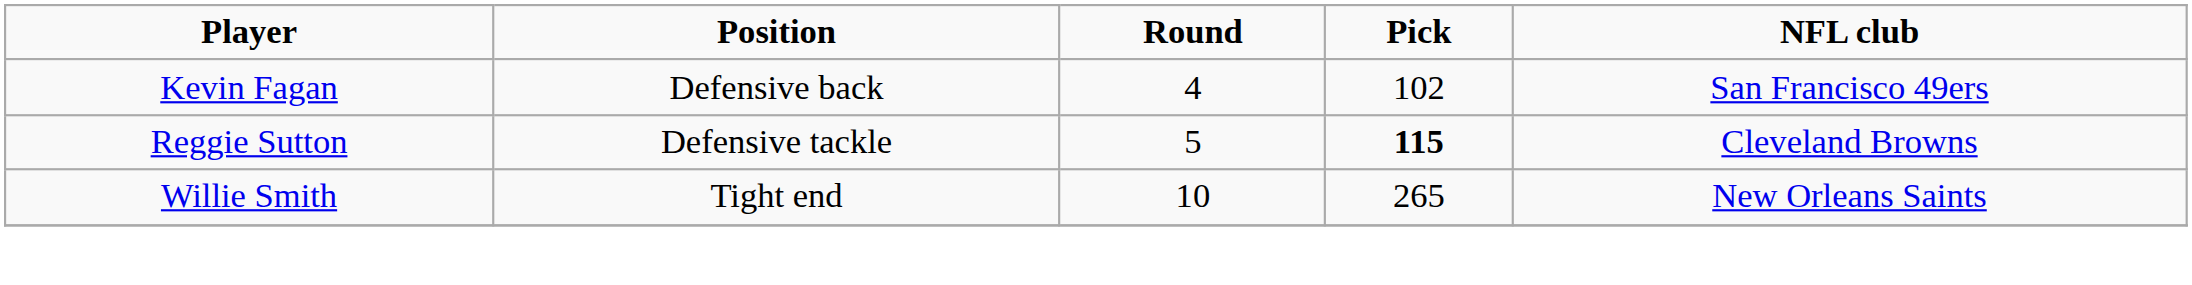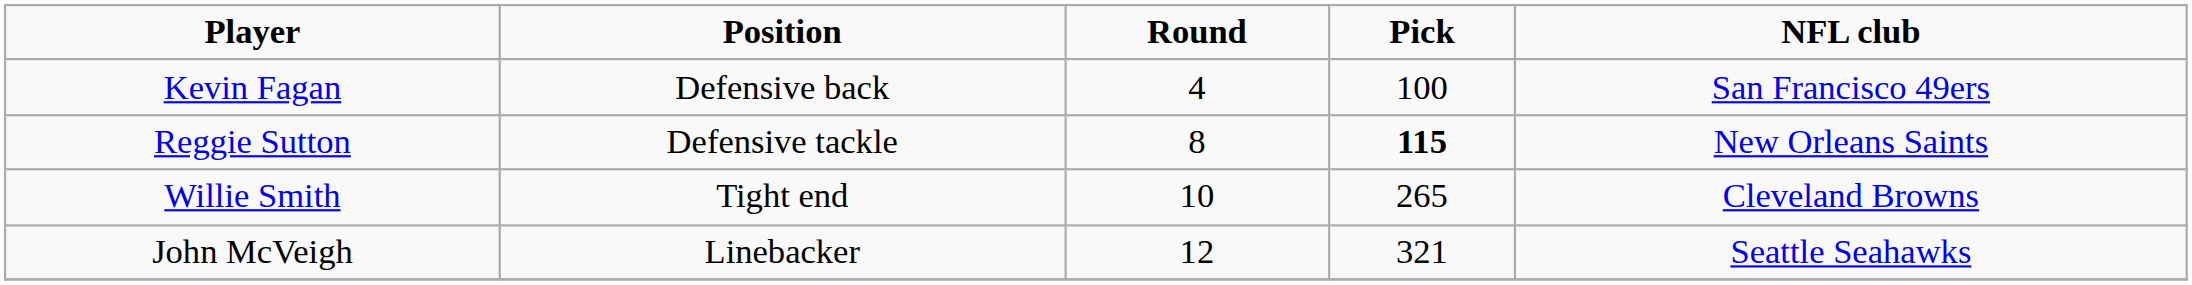Kevin Fagan | Pick: 102 -> 100
Reggie Sutton | Round: 5 -> 8
Reggie Sutton | NFL club: Cleveland Browns -> New Orleans Saints
Willie Smith | NFL club: New Orleans Saints -> Cleveland Browns
+ row: John McVeigh | Linebacker | 12 | 321 | Seattle Seahawks
